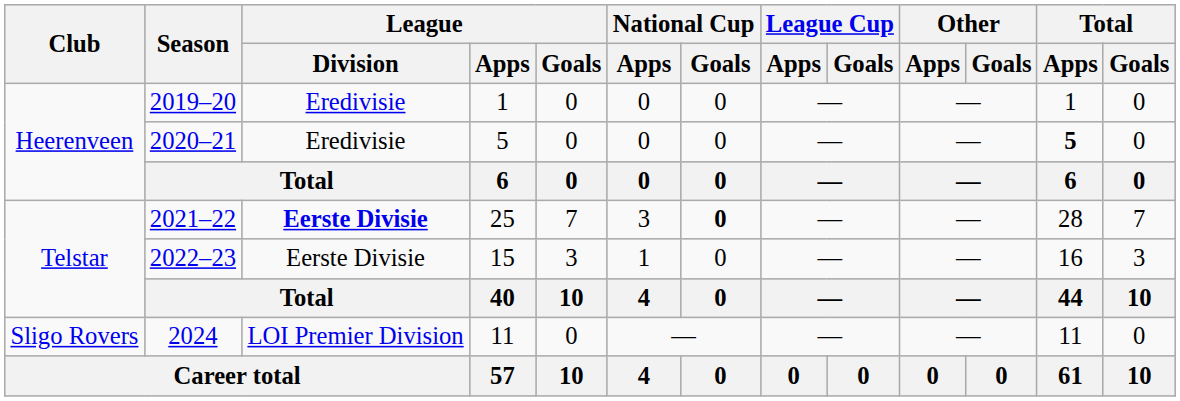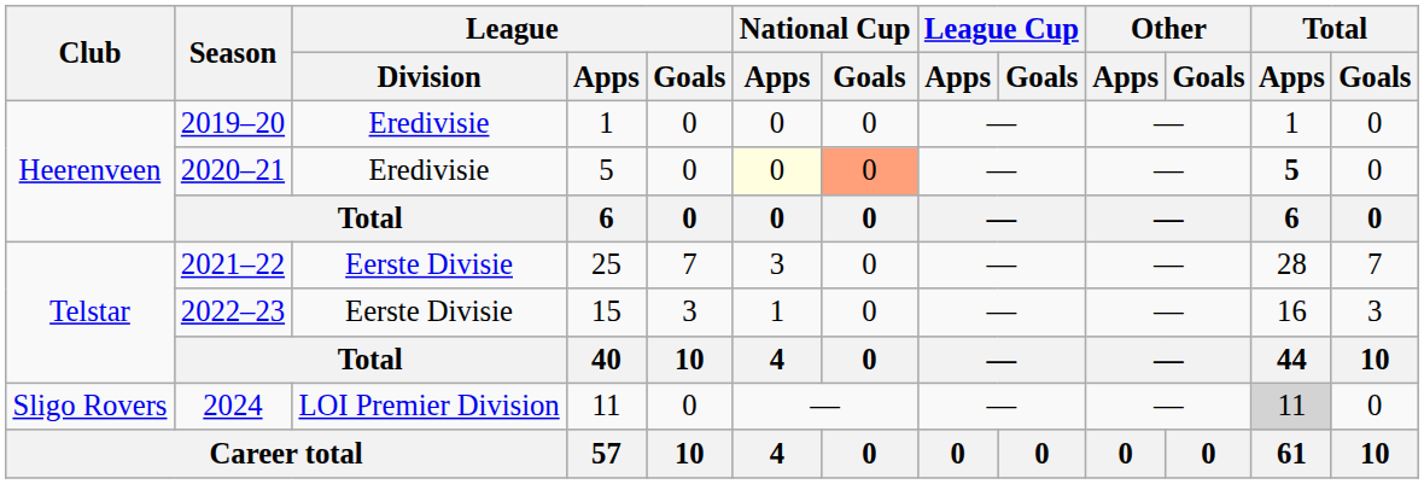2020–21 | National Cup / Apps: no background -> lightyellow background
2020–21 | National Cup / Goals: no background -> lightsalmon background
2021–22 | League / Division: bold -> normal
2021–22 | National Cup / Goals: bold -> normal
2024 | Total / Apps: no background -> lightgrey background
